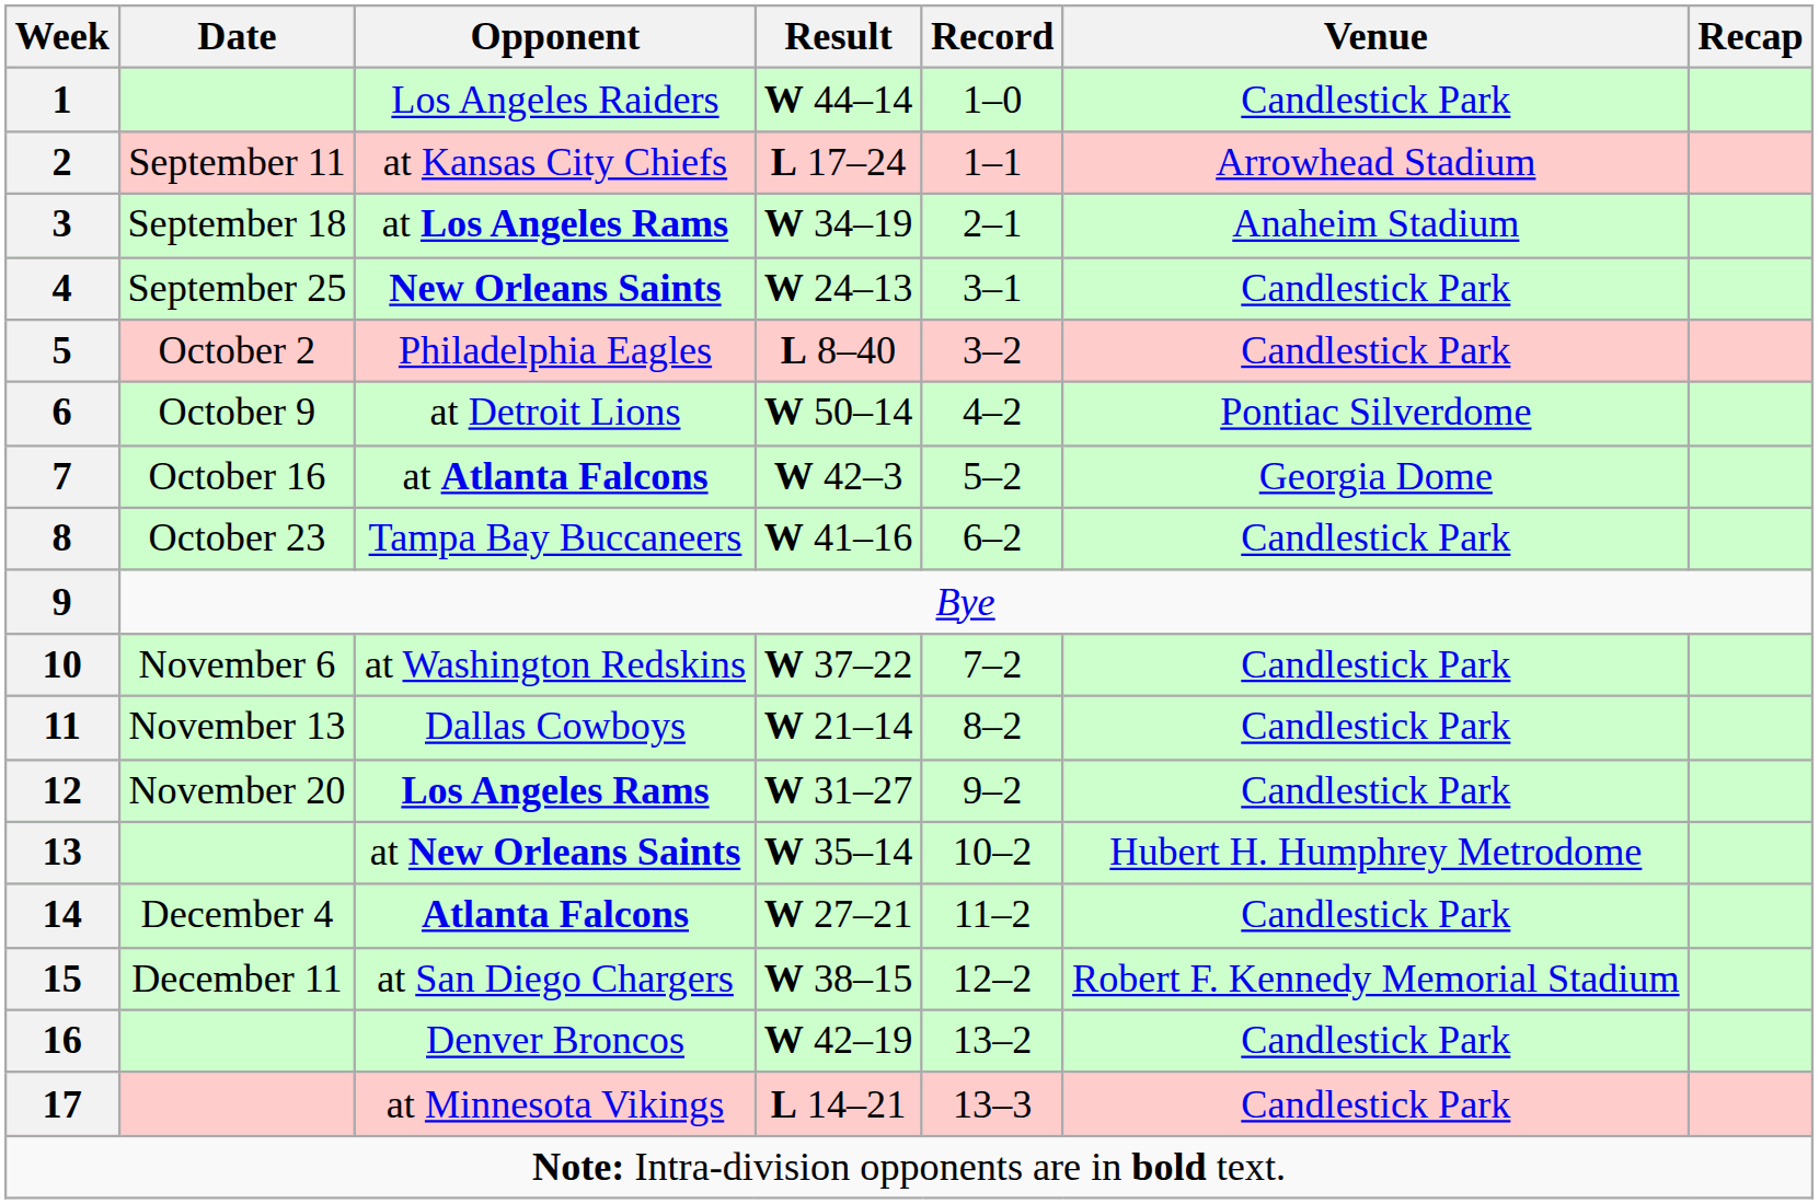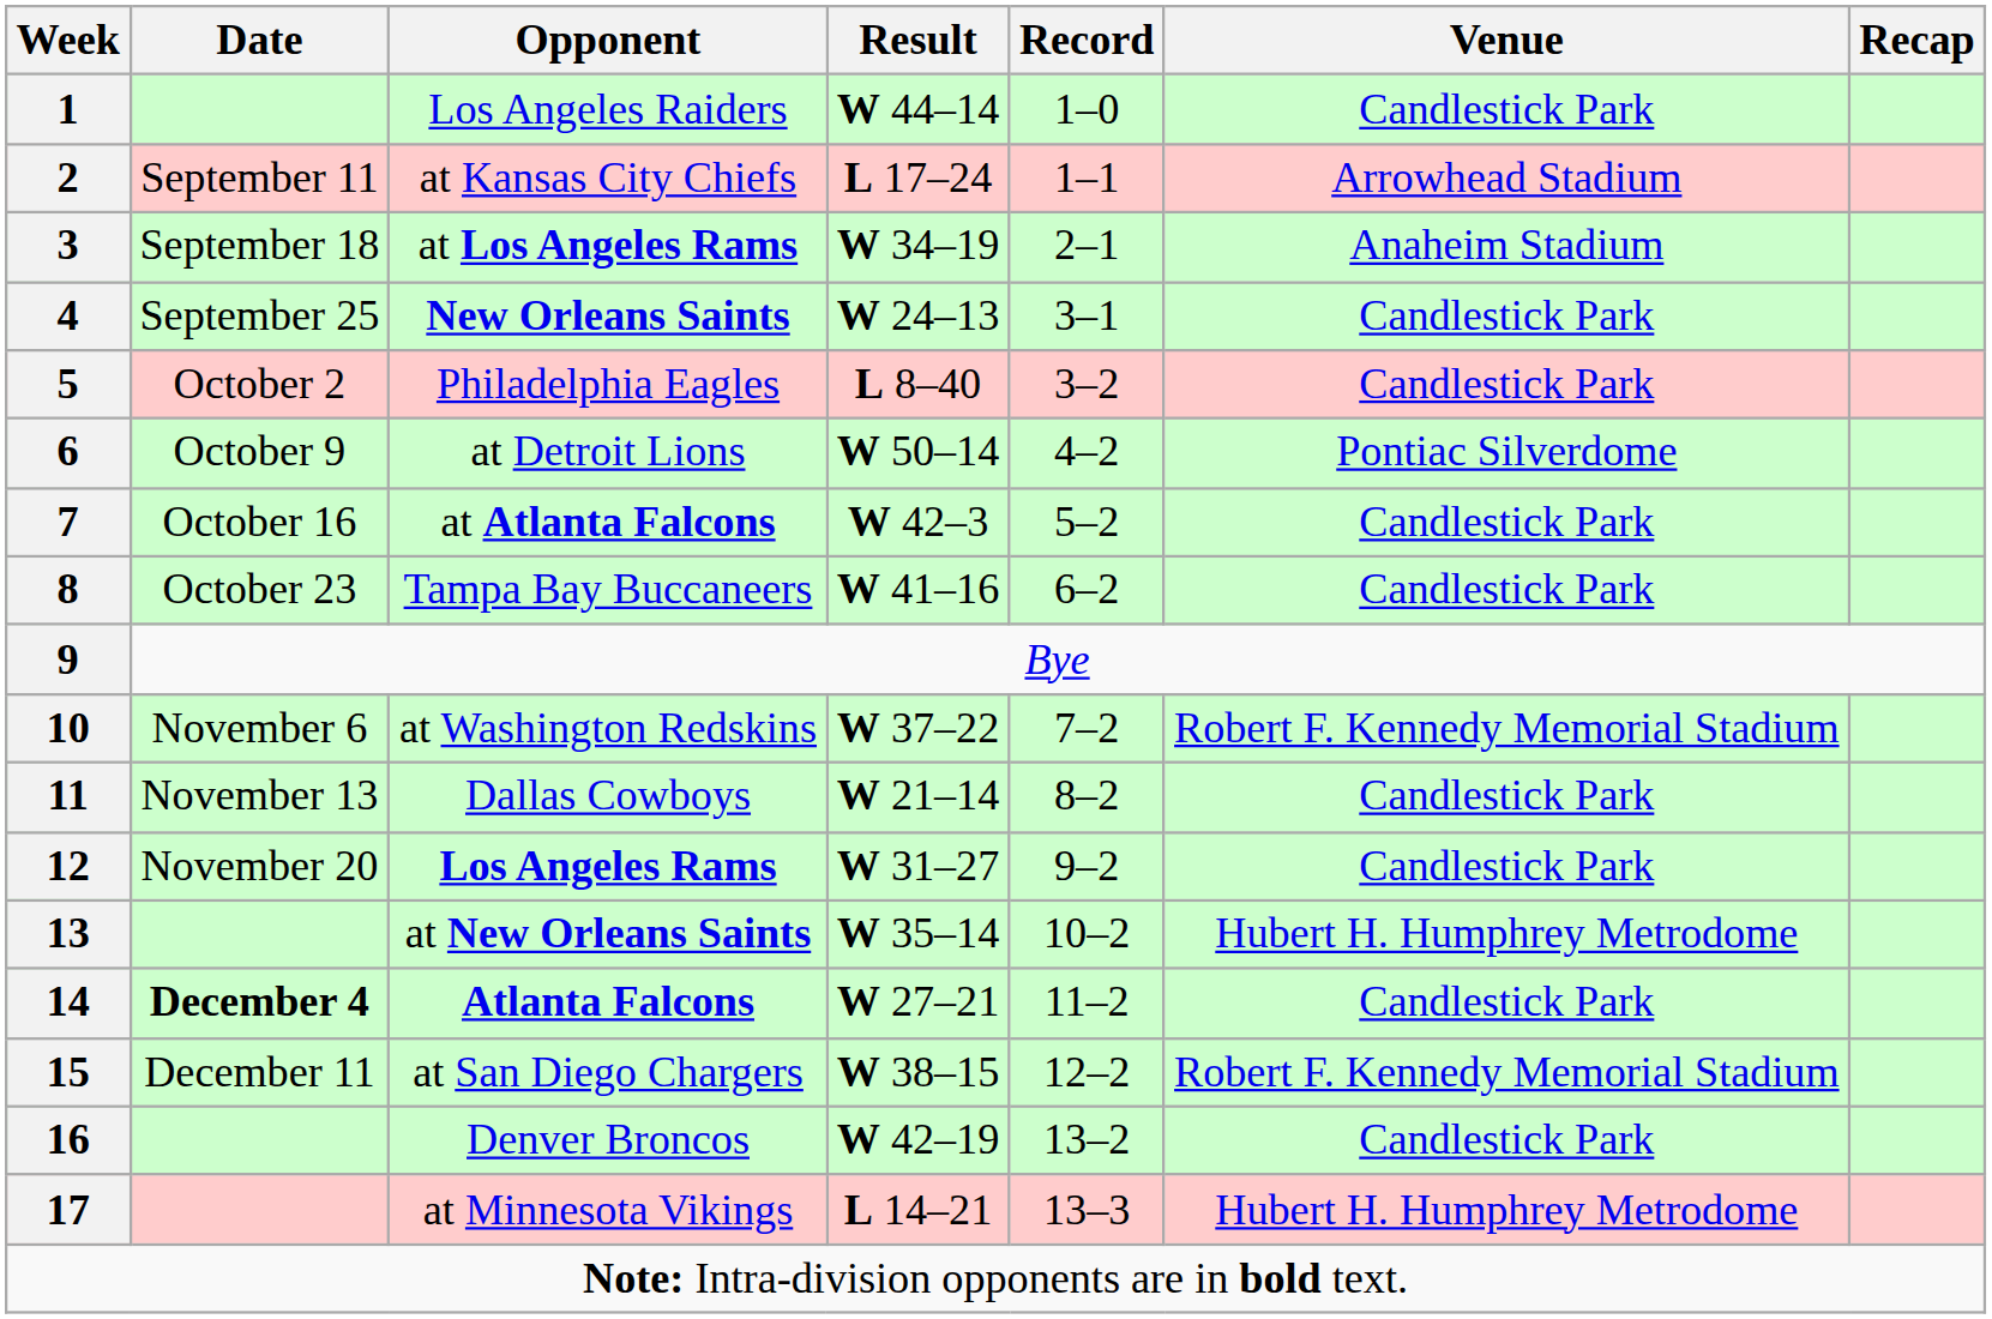7 | Venue: Georgia Dome -> Candlestick Park
10 | Venue: Candlestick Park -> Robert F. Kennedy Memorial Stadium
14 | Date: normal -> bold
17 | Venue: Candlestick Park -> Hubert H. Humphrey Metrodome
